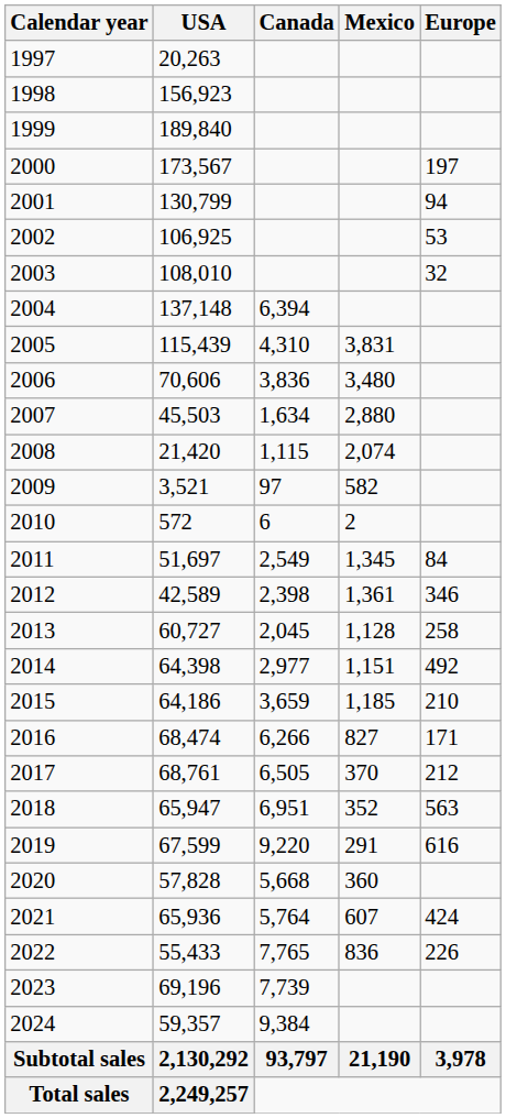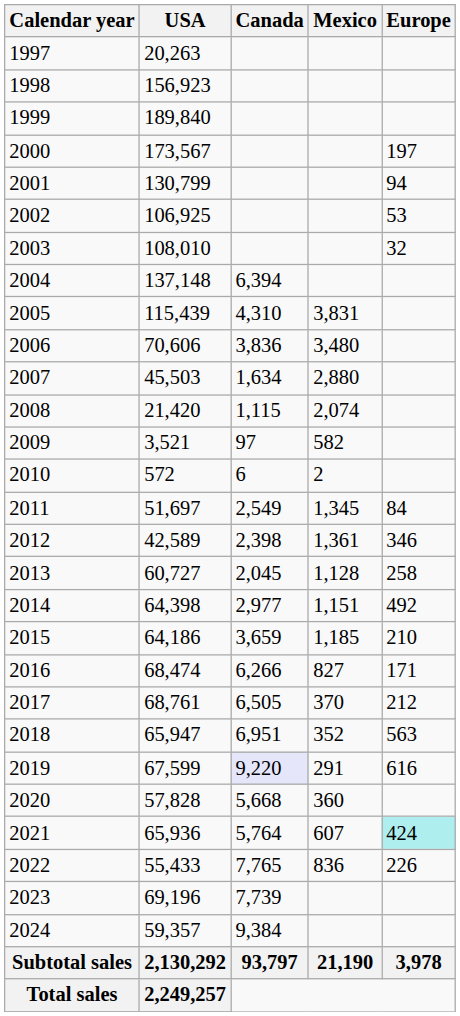2019 | Canada: no background -> lavender background
2021 | Europe: no background -> paleturquoise background
